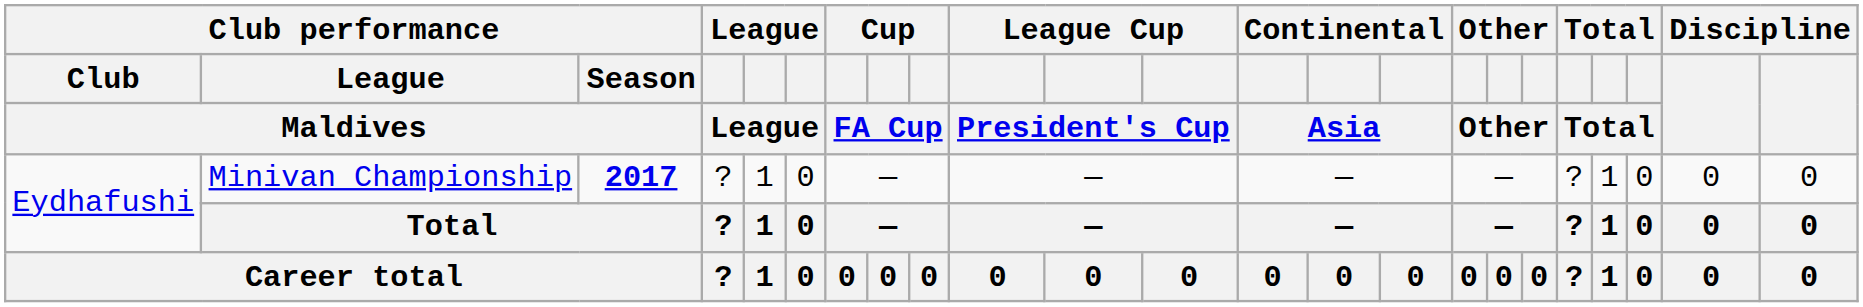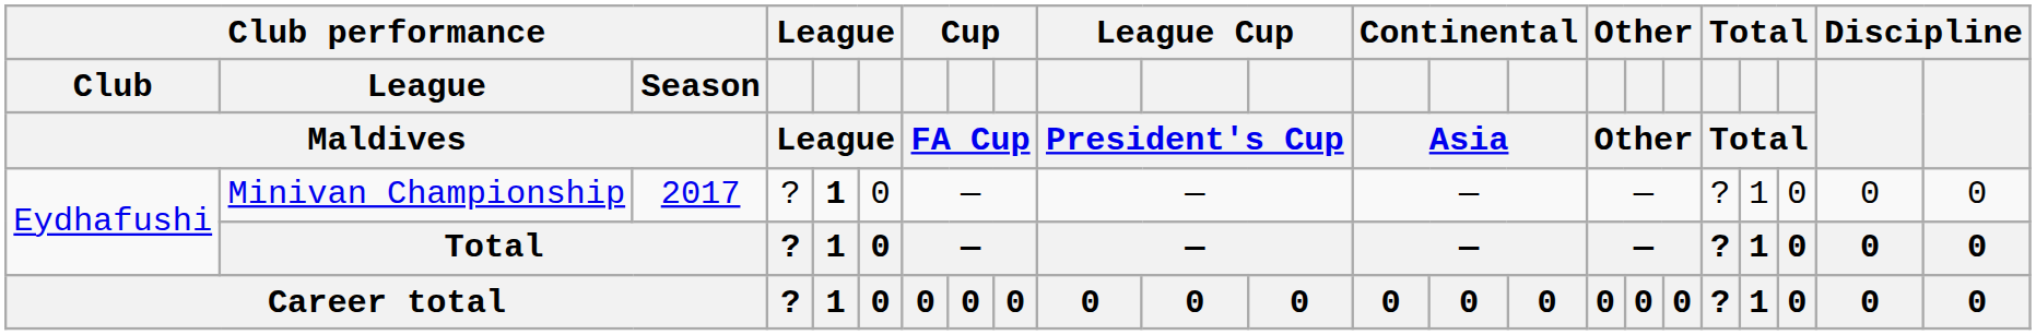Eydhafushi / Minivan Championship | Club performance / Season / Maldives: bold -> normal
Eydhafushi / Minivan Championship | column 5: normal -> bold
